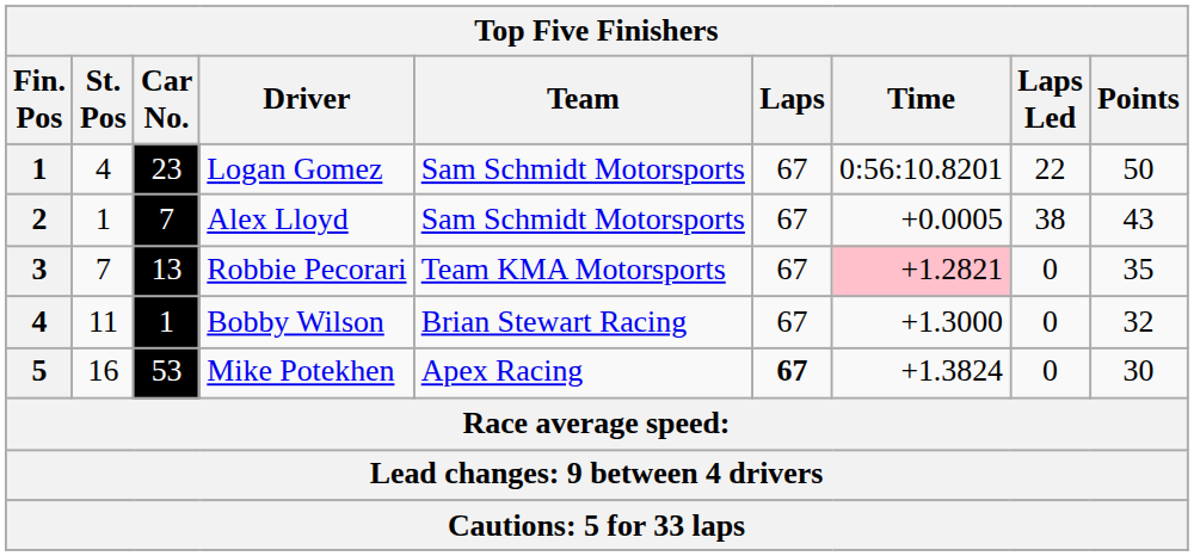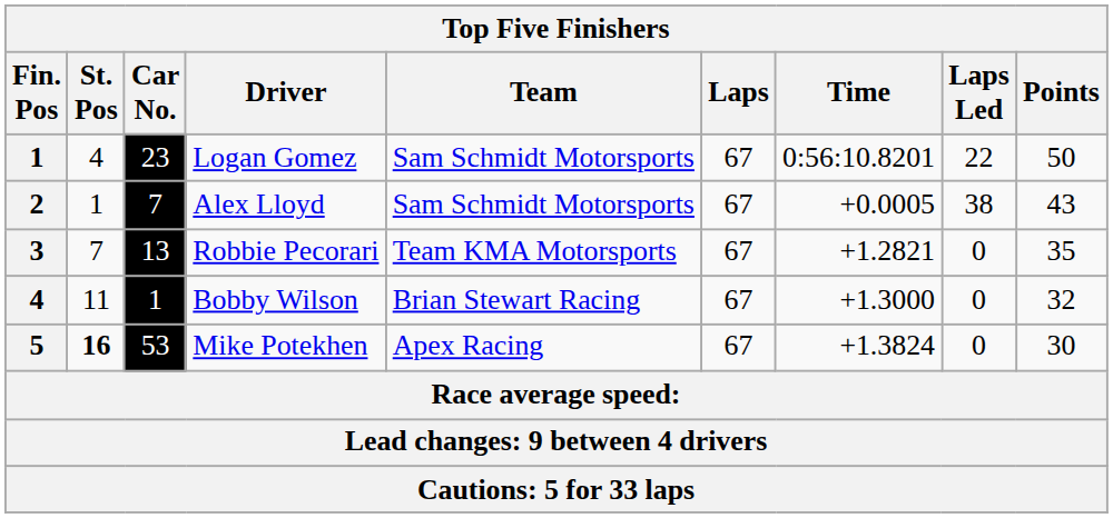Robbie Pecorari | Time: pink background -> no background
Mike Potekhen | St. Pos: normal -> bold
Mike Potekhen | Laps: bold -> normal
